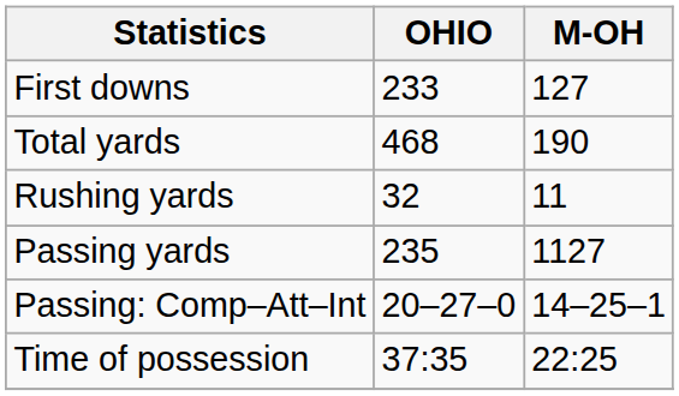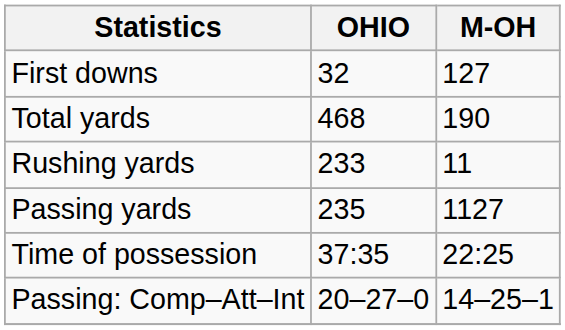First downs | OHIO: 233 -> 32
Rushing yards | OHIO: 32 -> 233
rows swapped: Passing: Comp–Att–Int <-> Time of possession
